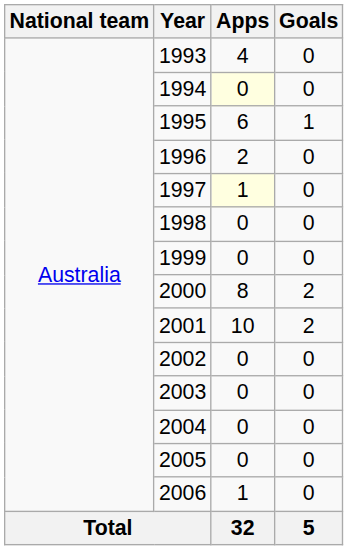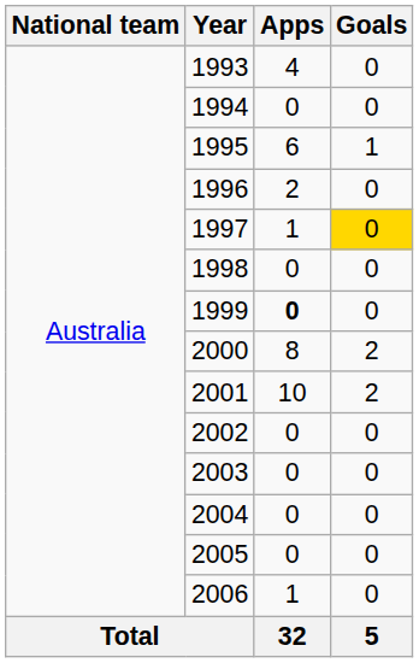1994 | Apps: lightyellow background -> no background
1997 | Apps: lightyellow background -> no background
1997 | Goals: no background -> gold background
1999 | Apps: normal -> bold
